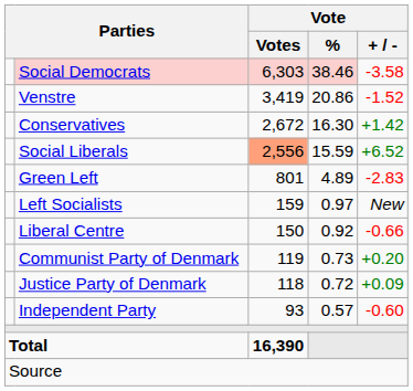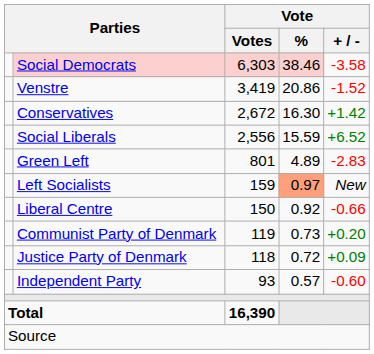Social Liberals | Vote / Votes: lightsalmon background -> no background
Left Socialists | Vote / %: no background -> lightsalmon background
